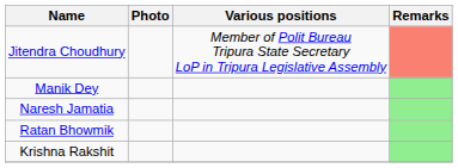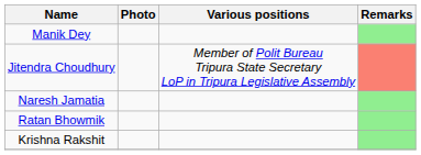rows swapped: Jitendra Choudhury <-> Manik Dey
